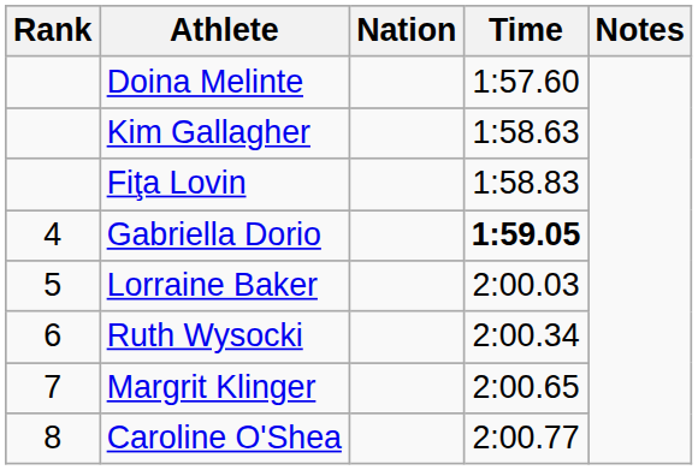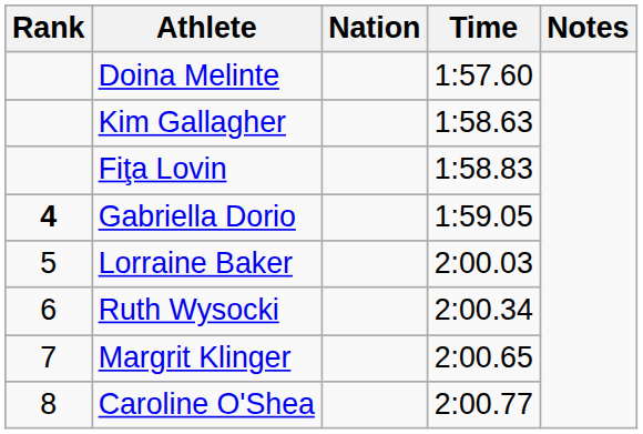Gabriella Dorio | Rank: normal -> bold
Gabriella Dorio | Time: bold -> normal
